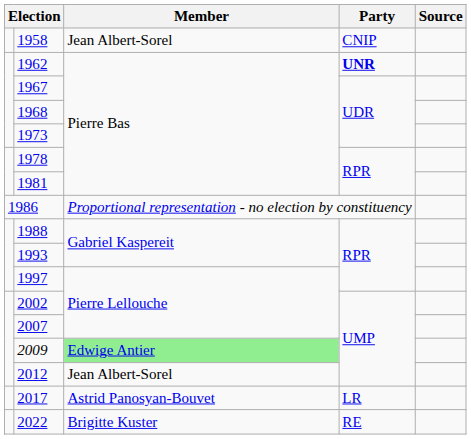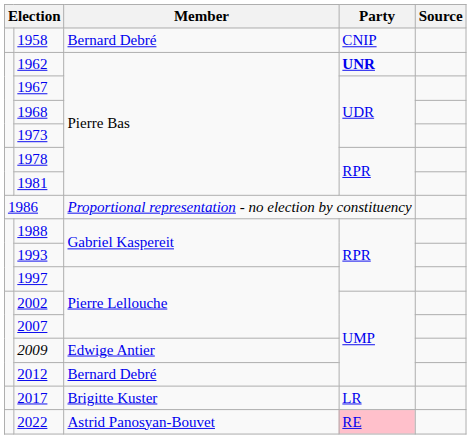1958 | Member: Jean Albert-Sorel -> Bernard Debré
2009 | Member: lightgreen background -> no background
2012 | Member: Jean Albert-Sorel -> Bernard Debré
2017 | Member: Astrid Panosyan-Bouvet -> Brigitte Kuster
2022 | Member: Brigitte Kuster -> Astrid Panosyan-Bouvet
2022 | Party: no background -> pink background
